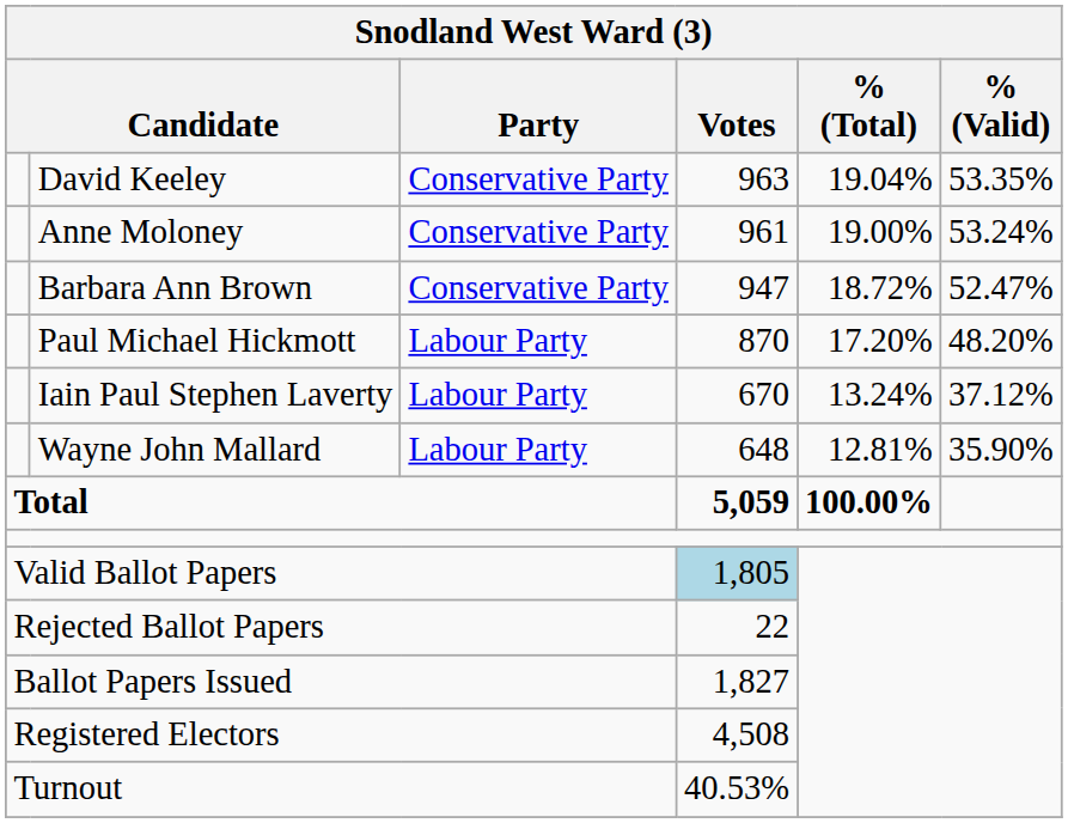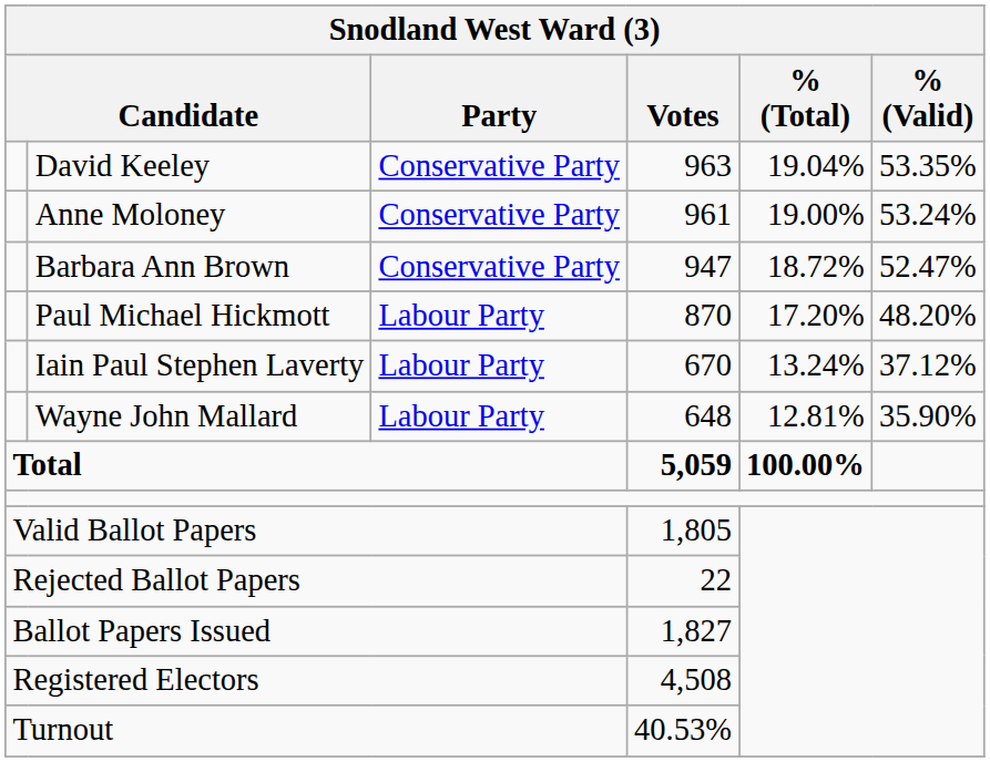Valid Ballot Papers | Votes: lightblue background -> no background
